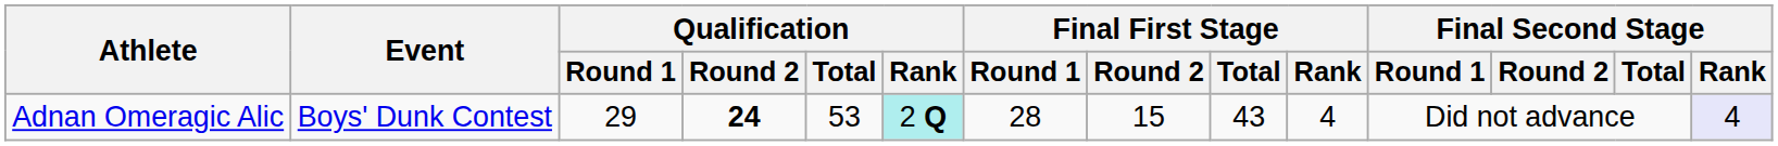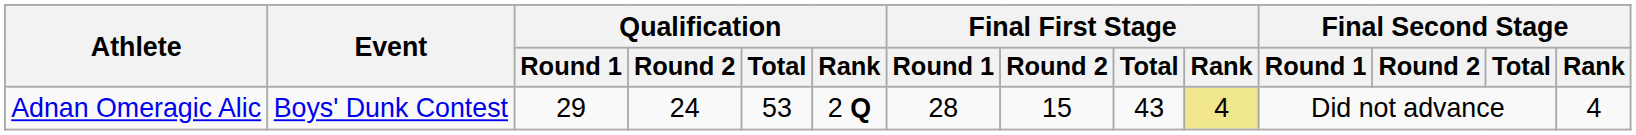Adnan Omeragic Alic | Qualification / Round 2: bold -> normal
Adnan Omeragic Alic | Qualification / Rank: paleturquoise background -> no background
Adnan Omeragic Alic | Final First Stage / Rank: no background -> khaki background
Adnan Omeragic Alic | Final Second Stage / Rank: lavender background -> no background
